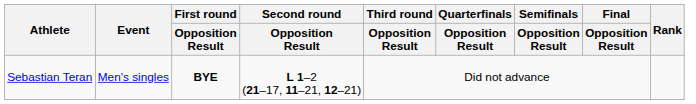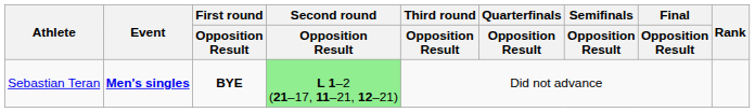Sebastian Teran | Event: normal -> bold
Sebastian Teran | Second round / Opposition Result: no background -> lightgreen background
